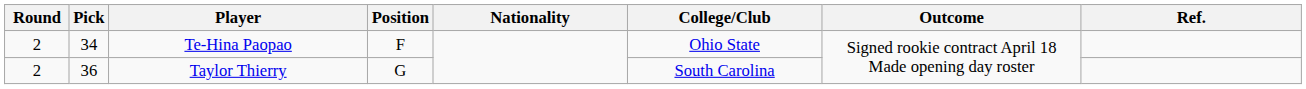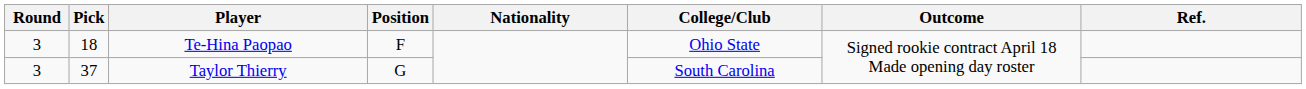Te-Hina Paopao | Round: 2 -> 3
Te-Hina Paopao | Pick: 34 -> 18
Taylor Thierry | Round: 2 -> 3
Taylor Thierry | Pick: 36 -> 37
